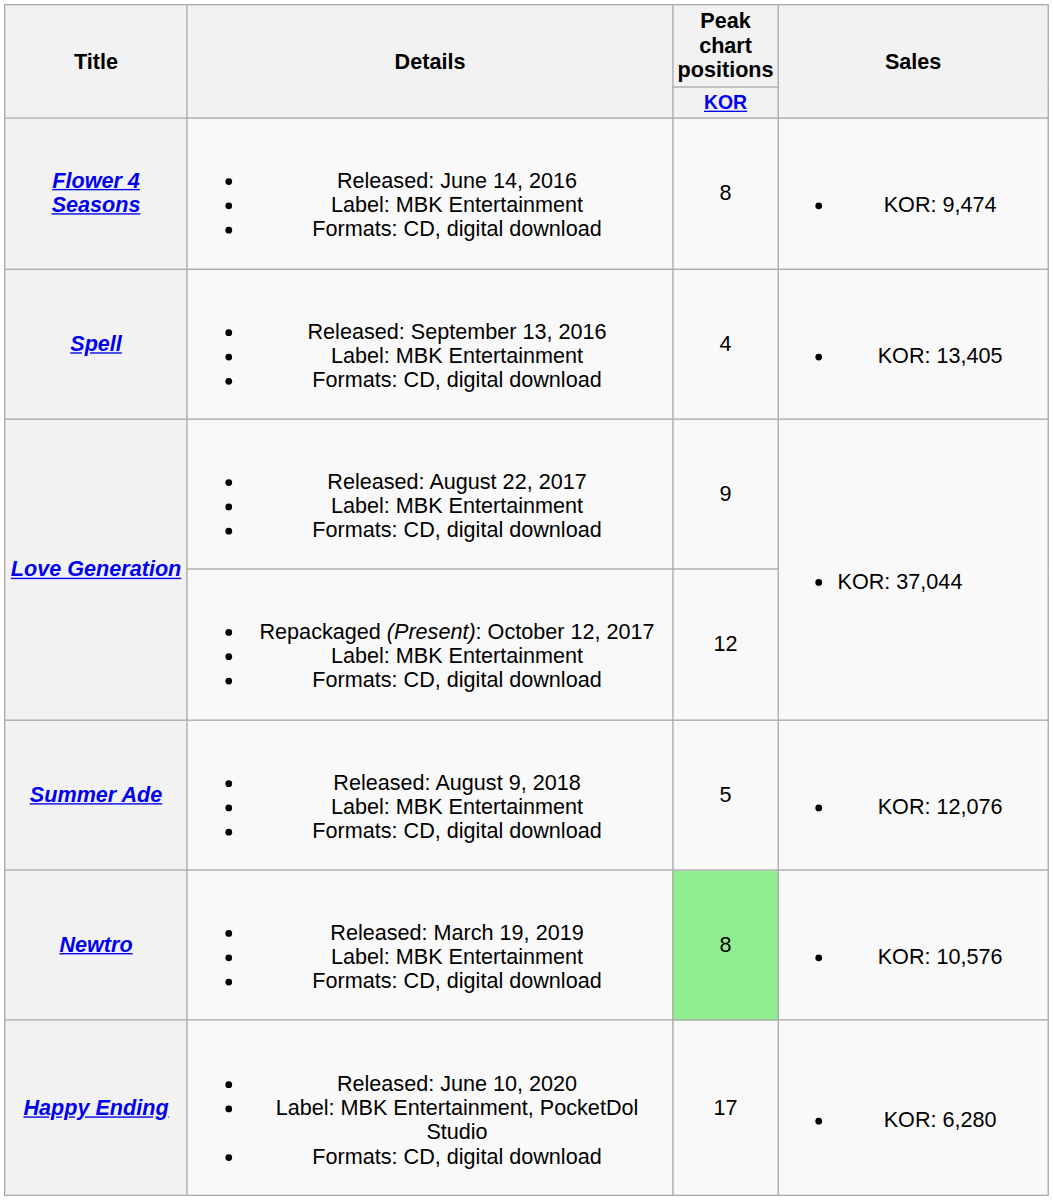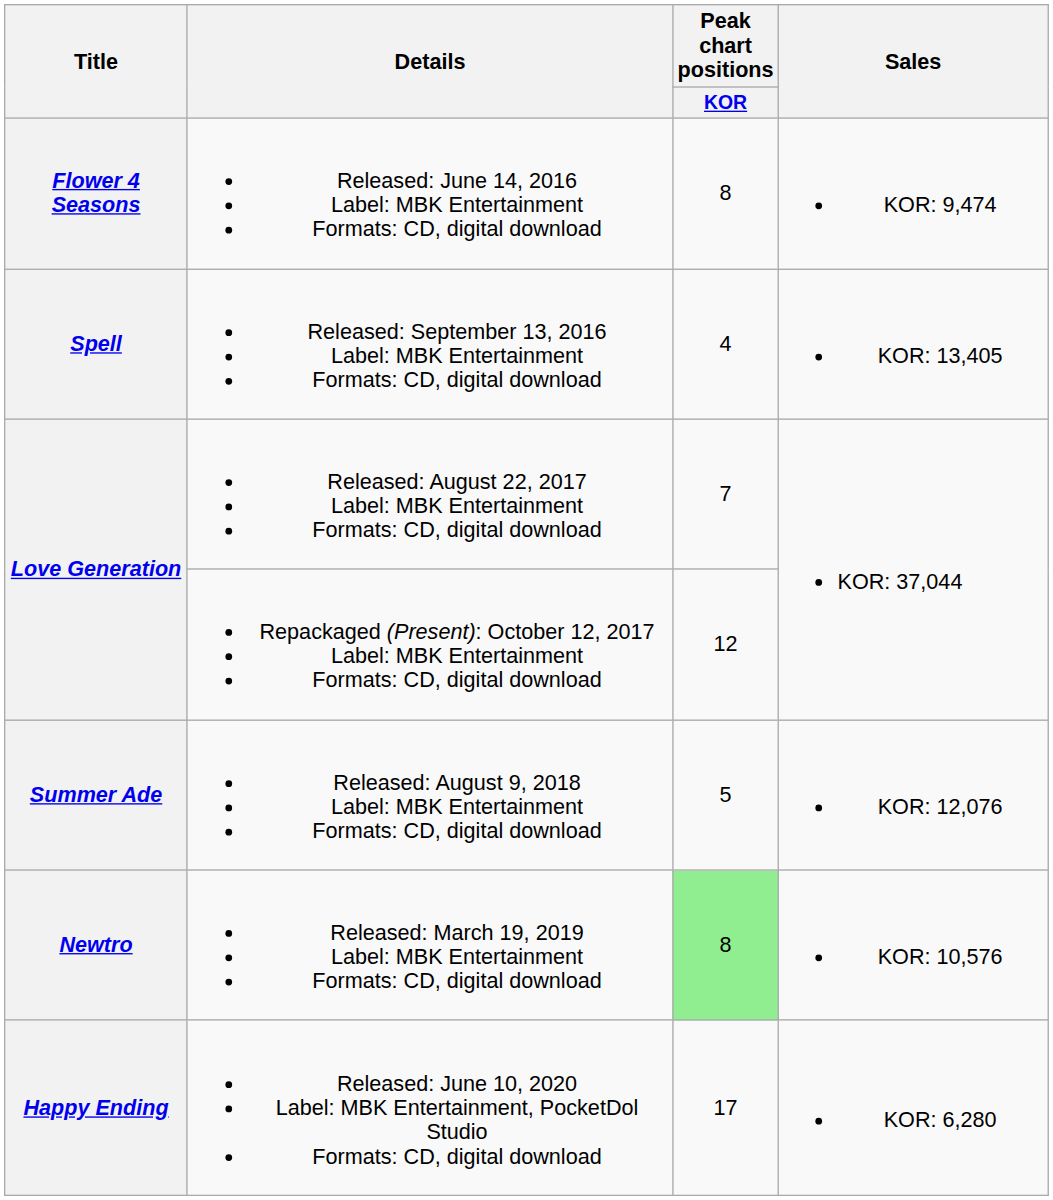row 5 | Peak chart positions / KOR: 9 -> 7
